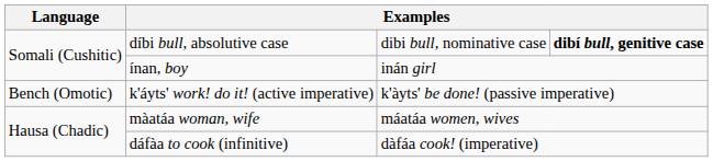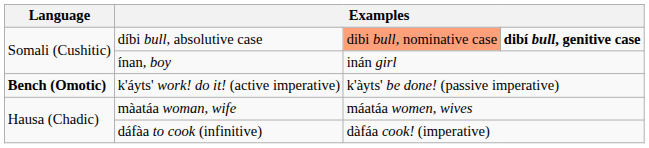díbi bull, absolutive case | column 3: no background -> lightsalmon background
k'áyts' work! do it! (active imperative) | Language: normal -> bold
